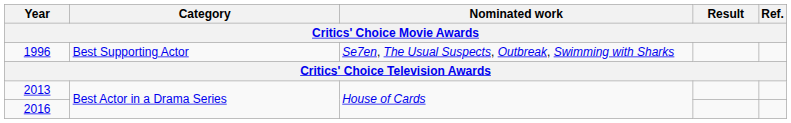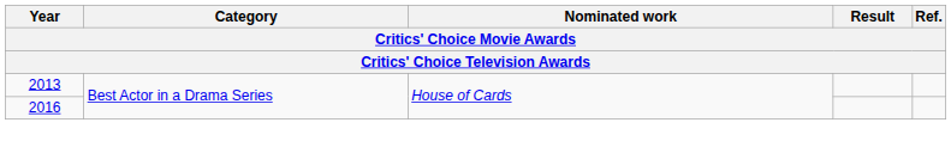- row: 1996 | Best Supporting Actor | Se7en, The Usual Suspects, Outbreak, Swimming with Sharks
